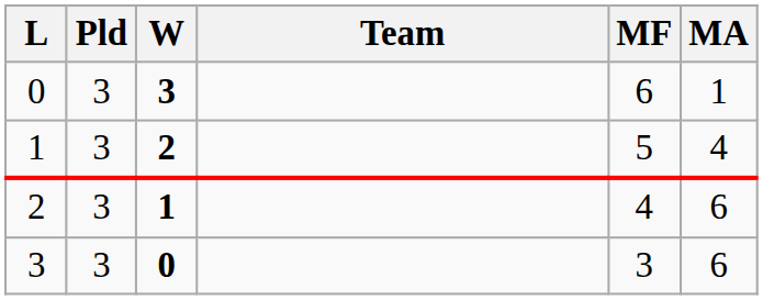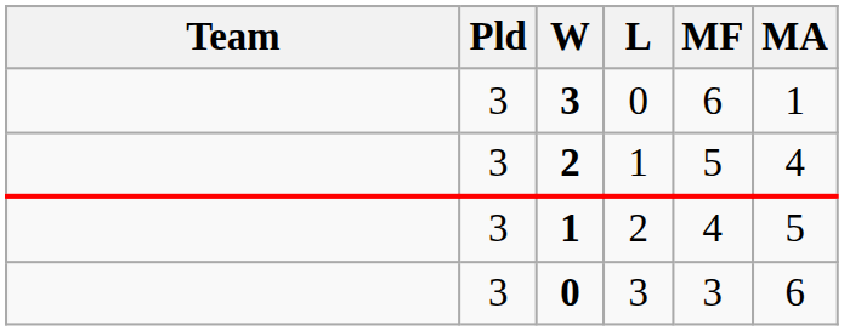columns swapped: Team <-> L
row 4 | MA: 6 -> 5
